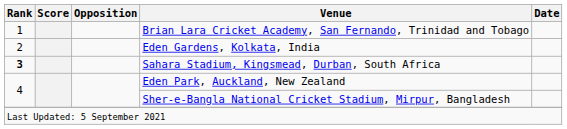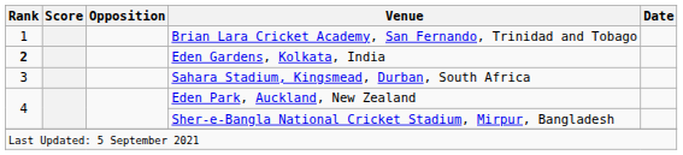Eden Gardens, Kolkata, India | Rank: normal -> bold
Sahara Stadium, Kingsmead, Durban, South Africa | Rank: bold -> normal
